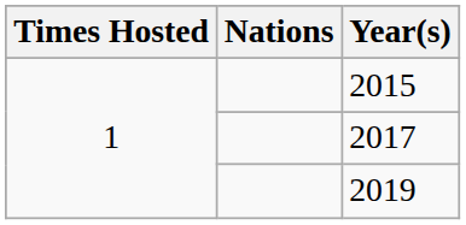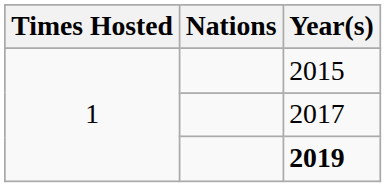2019 | Year(s): normal -> bold
